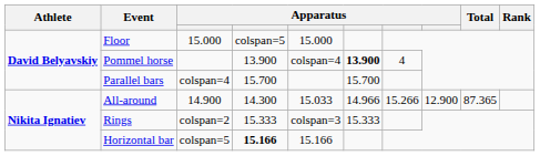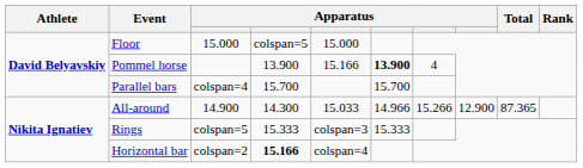Pommel horse | column 5: colspan=4 -> 15.166
Rings | column 3: colspan=2 -> colspan=5
Horizontal bar | column 3: colspan=5 -> colspan=2
Horizontal bar | column 5: 15.166 -> colspan=4
